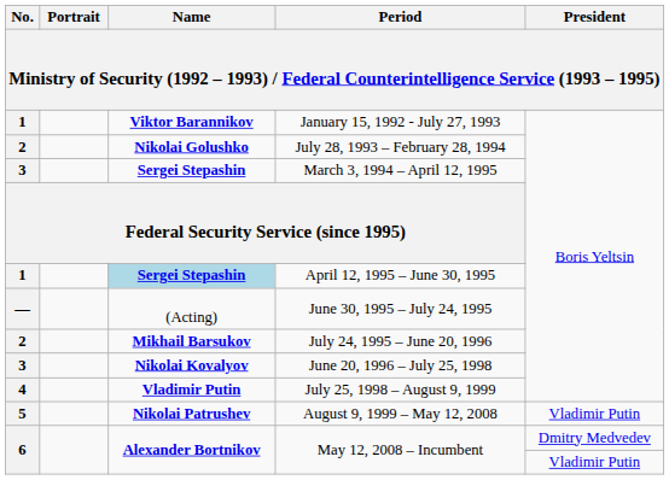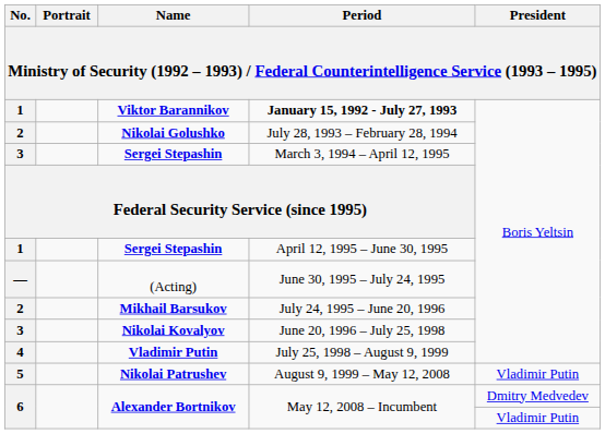January 15, 1992 - July 27, 1993 | Period: normal -> bold
April 12, 1995 – June 30, 1995 | Name: lightblue background -> no background
